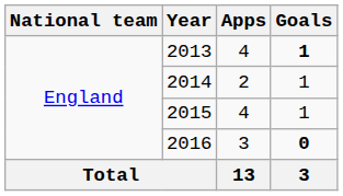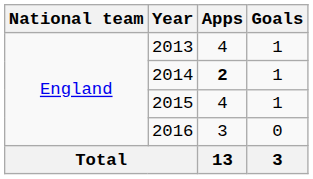2013 | Goals: bold -> normal
2014 | Apps: normal -> bold
2016 | Goals: bold -> normal
